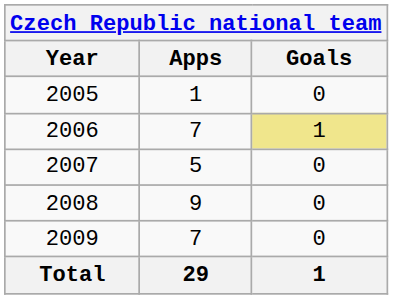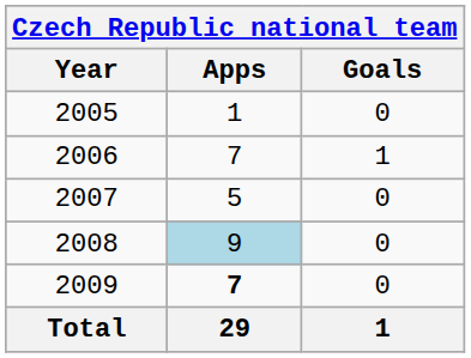2006 | Goals: khaki background -> no background
2008 | Apps: no background -> lightblue background
2009 | Apps: normal -> bold
